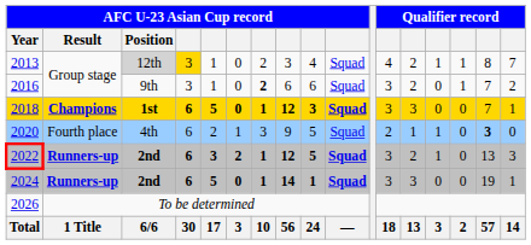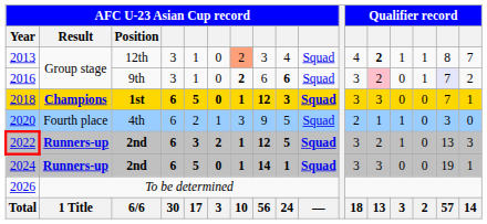2013 | AFC U-23 Asian Cup record / Position: lightgrey background -> no background
2013 | column 4: gold background -> no background
2013 | column 7: no background -> lightsalmon background
2013 | column 13: normal -> bold
2016 | column 9: normal -> bold
2016 | column 13: no background -> pink background
2016 | column 16: no background -> lavender background
2020 | column 16: bold -> normal
